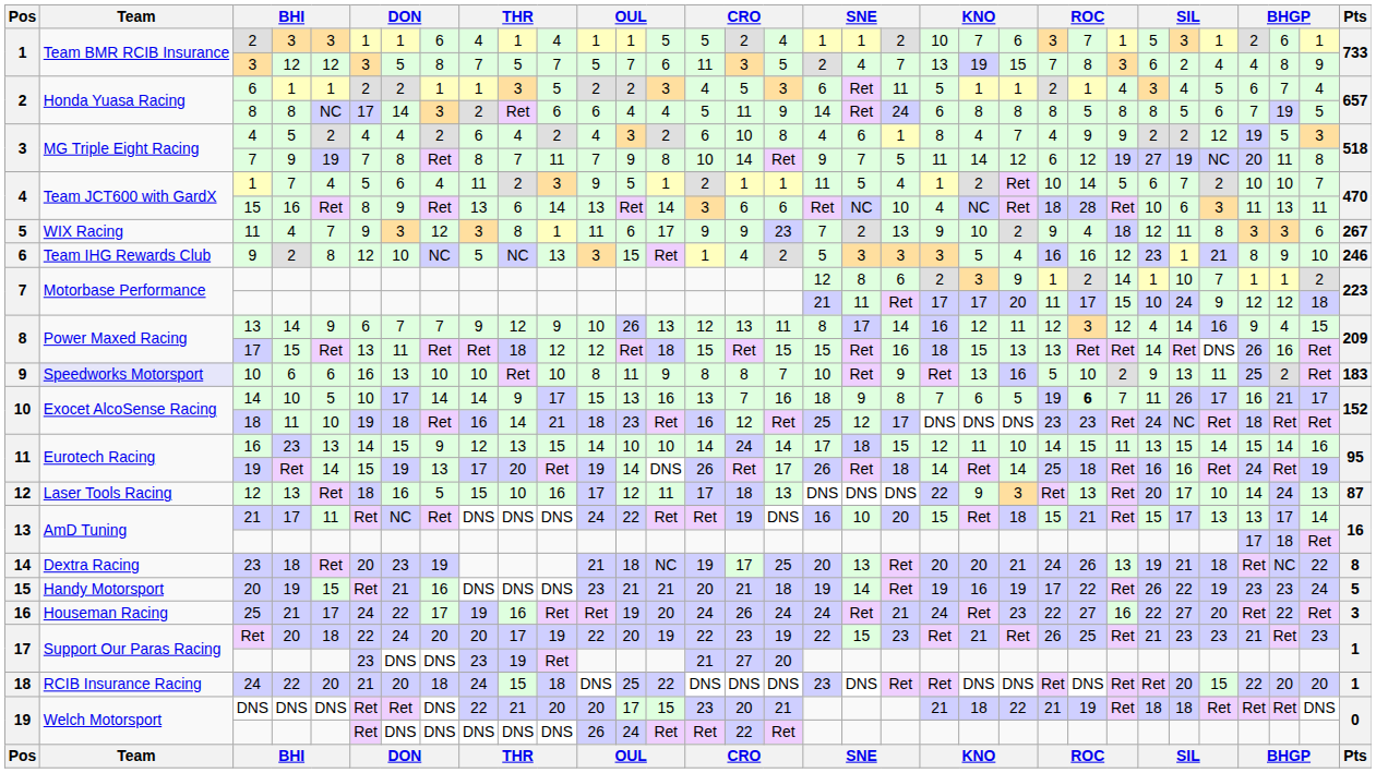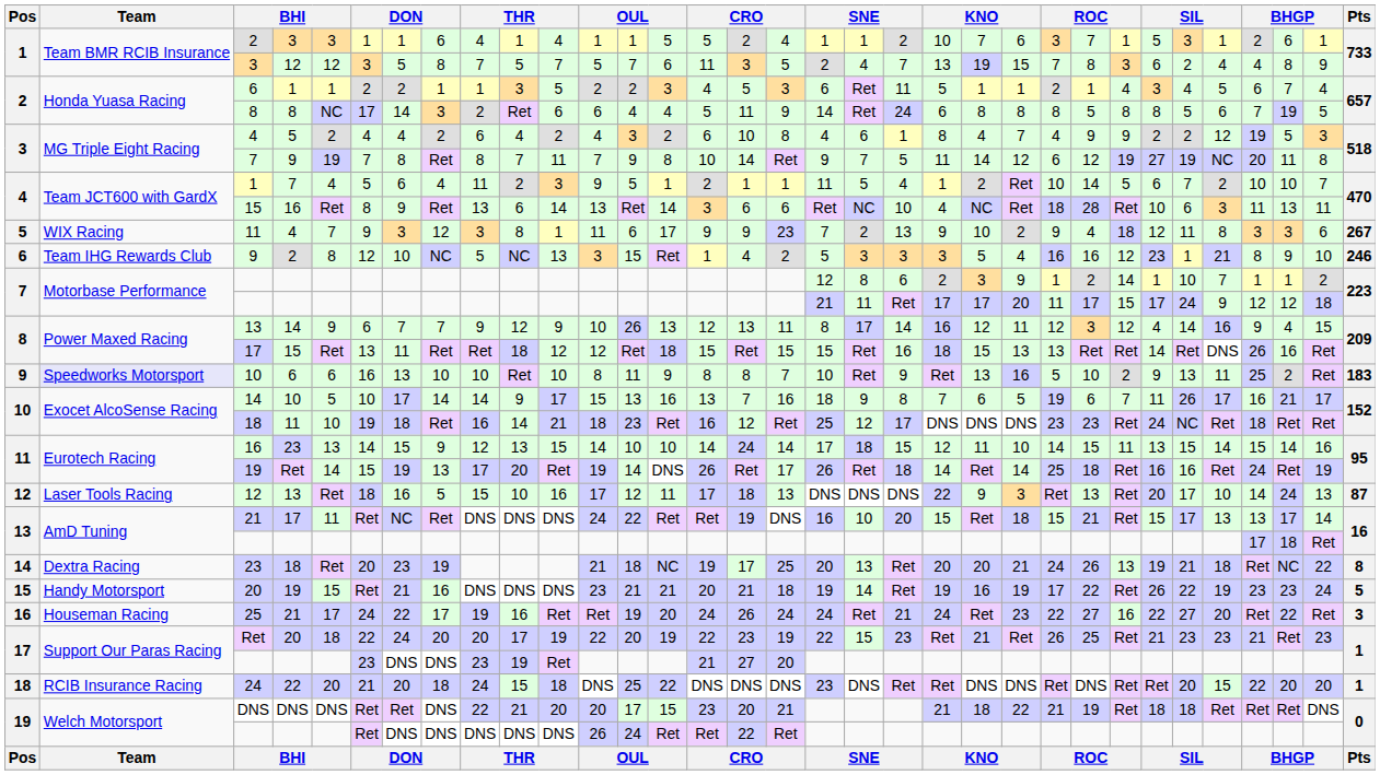row 13 | column 27: 10 -> 17
row 17 | column 25: bold -> normal
